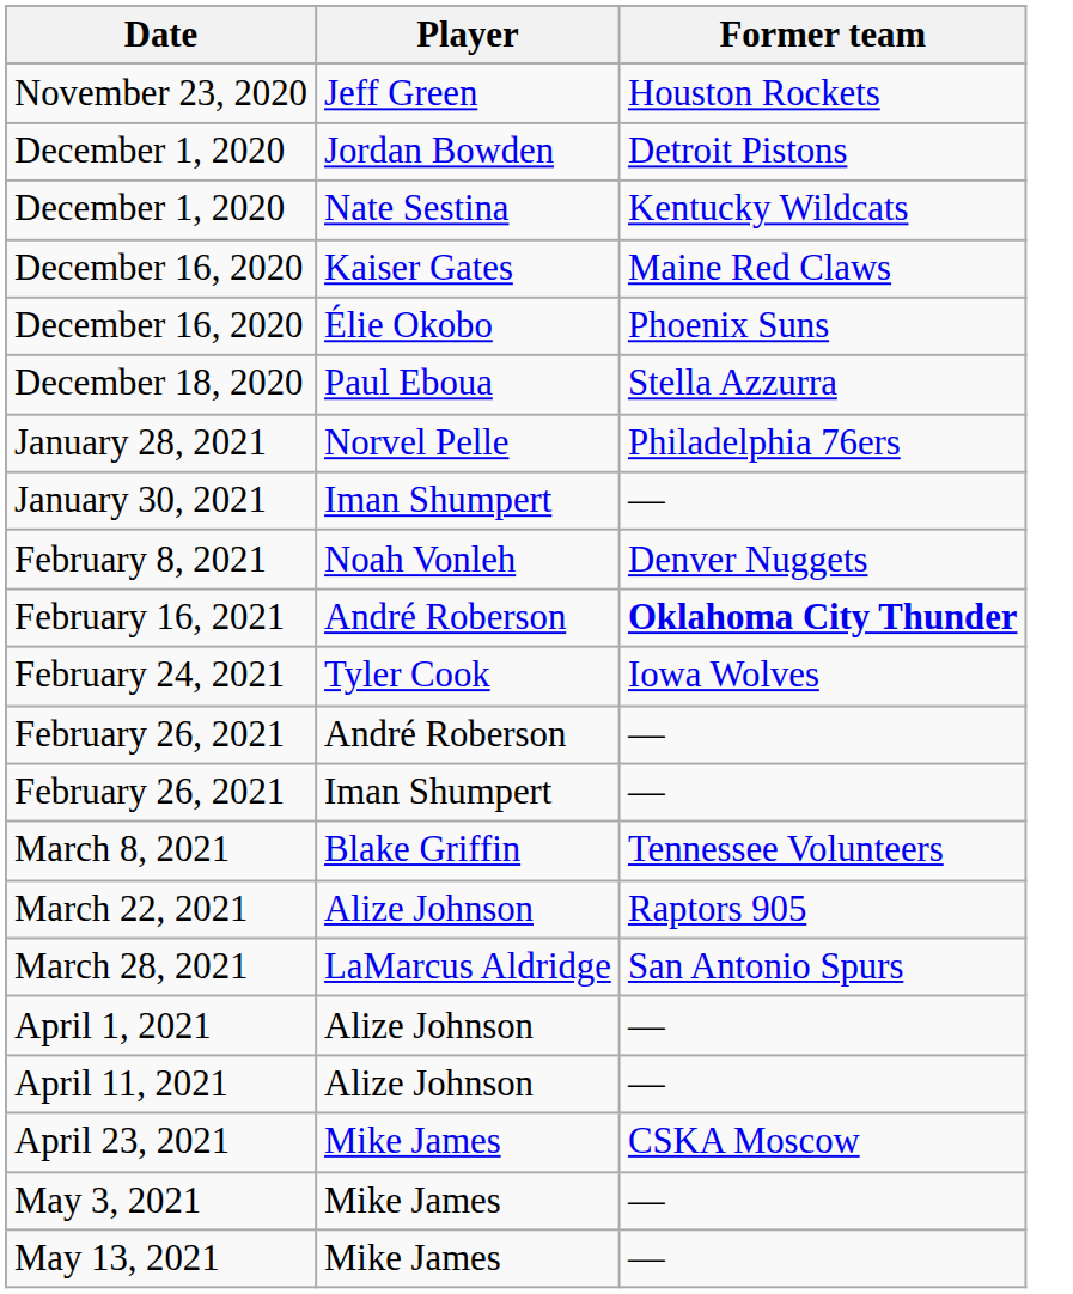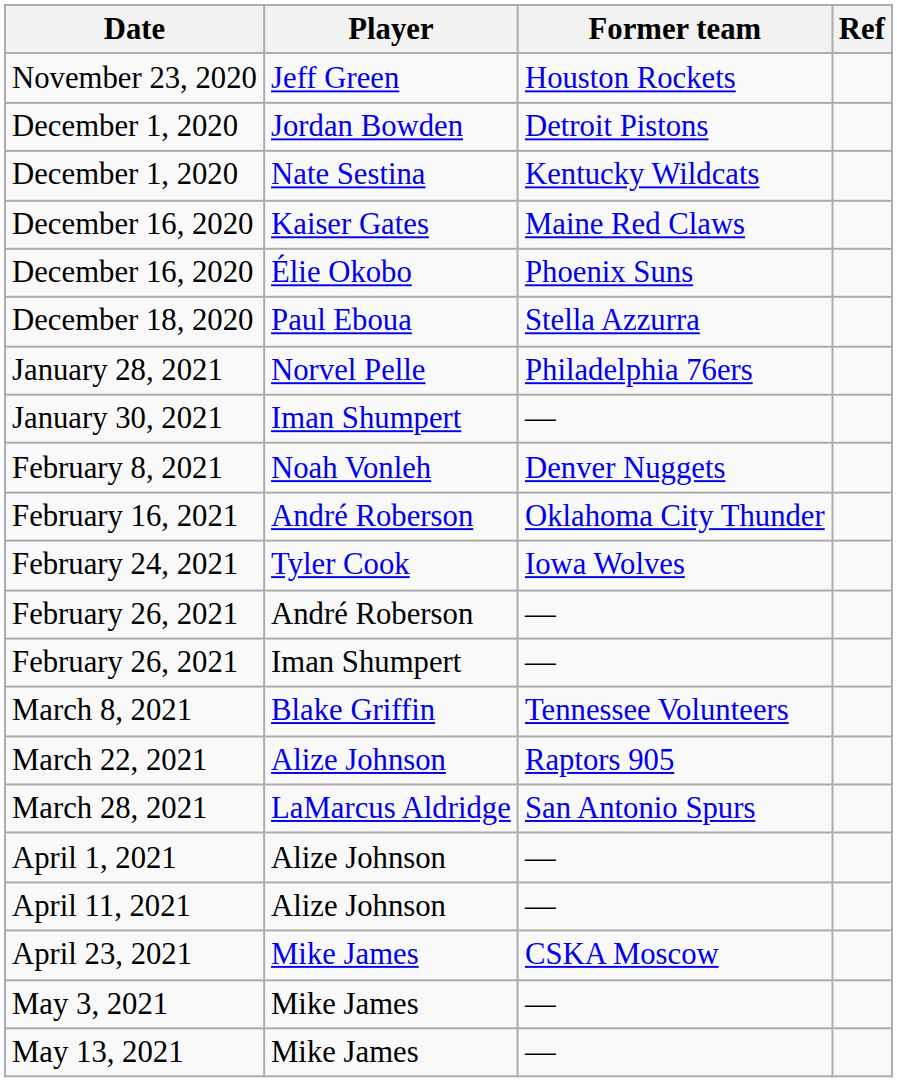+ column: Ref
February 16, 2021 | Former team: bold -> normal
